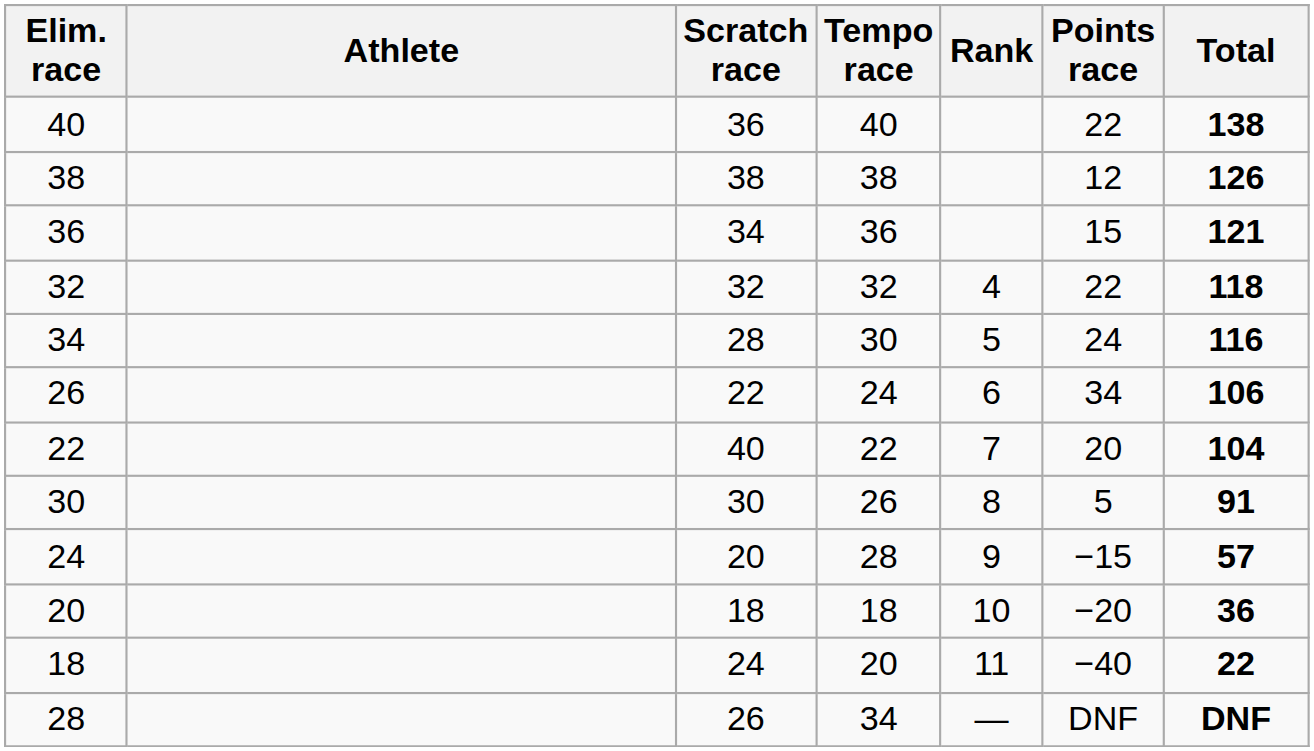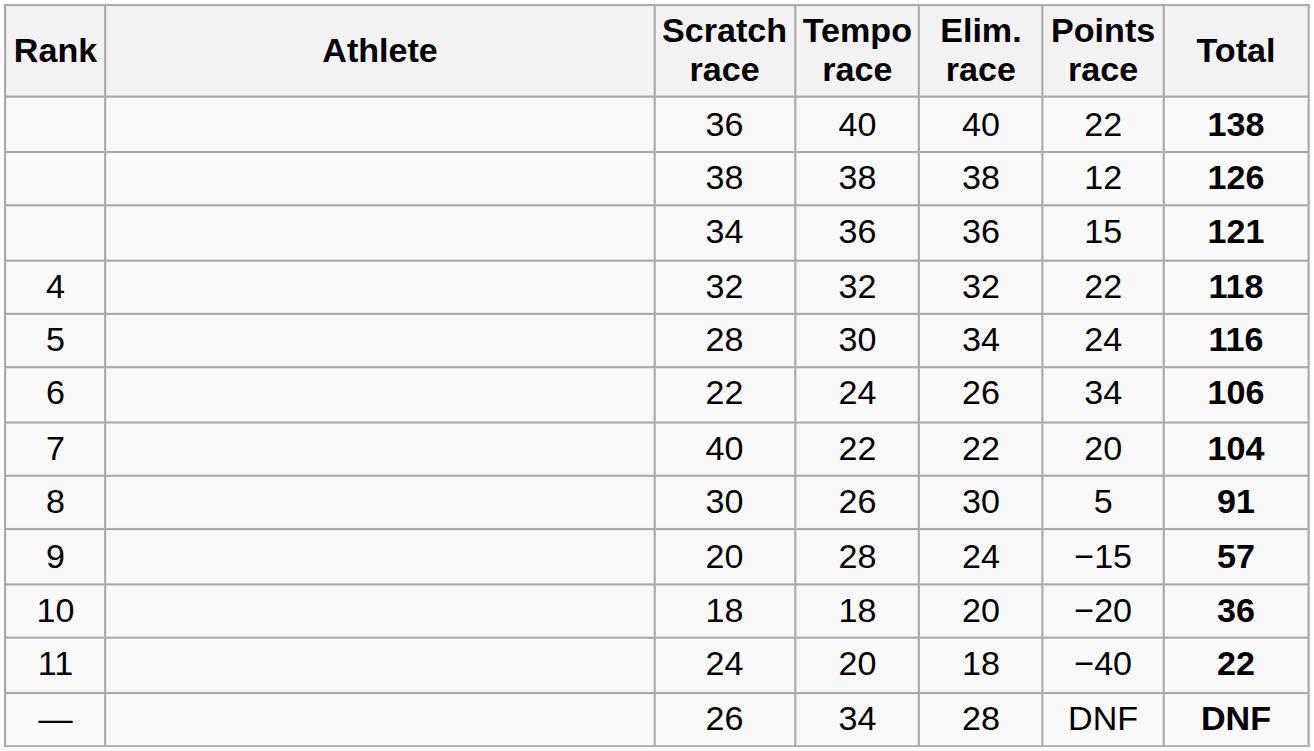columns swapped: Rank <-> Elim. race
